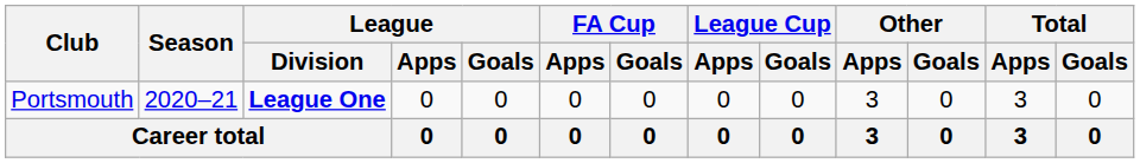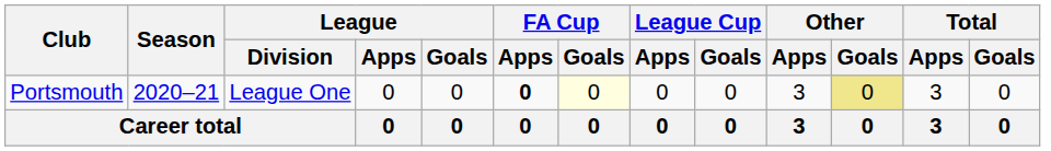Portsmouth | League / Division: bold -> normal
Portsmouth | FA Cup / Apps: normal -> bold
Portsmouth | FA Cup / Goals: no background -> lightyellow background
Portsmouth | Other / Goals: no background -> khaki background
